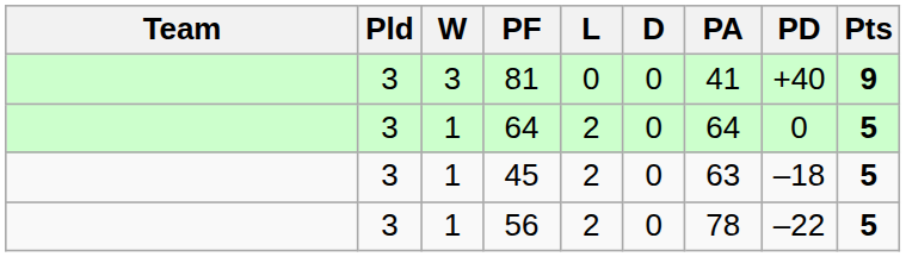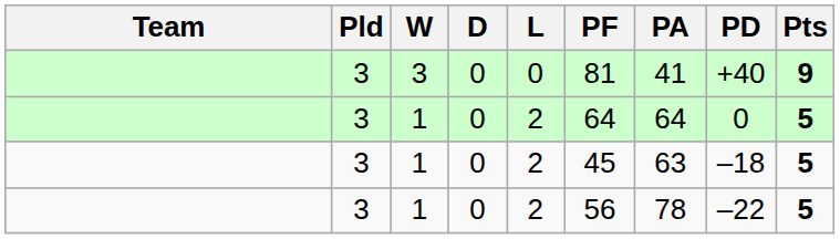columns swapped: D <-> PF
